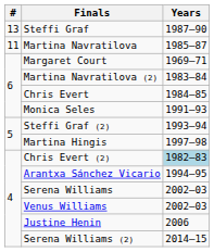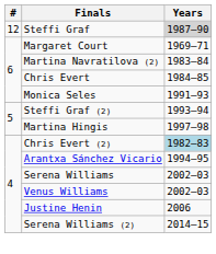Steffi Graf | #: 13 -> 12
Steffi Graf | Years: no background -> lightgrey background
- row: 11 | Martina Navratilova | 1985–87
